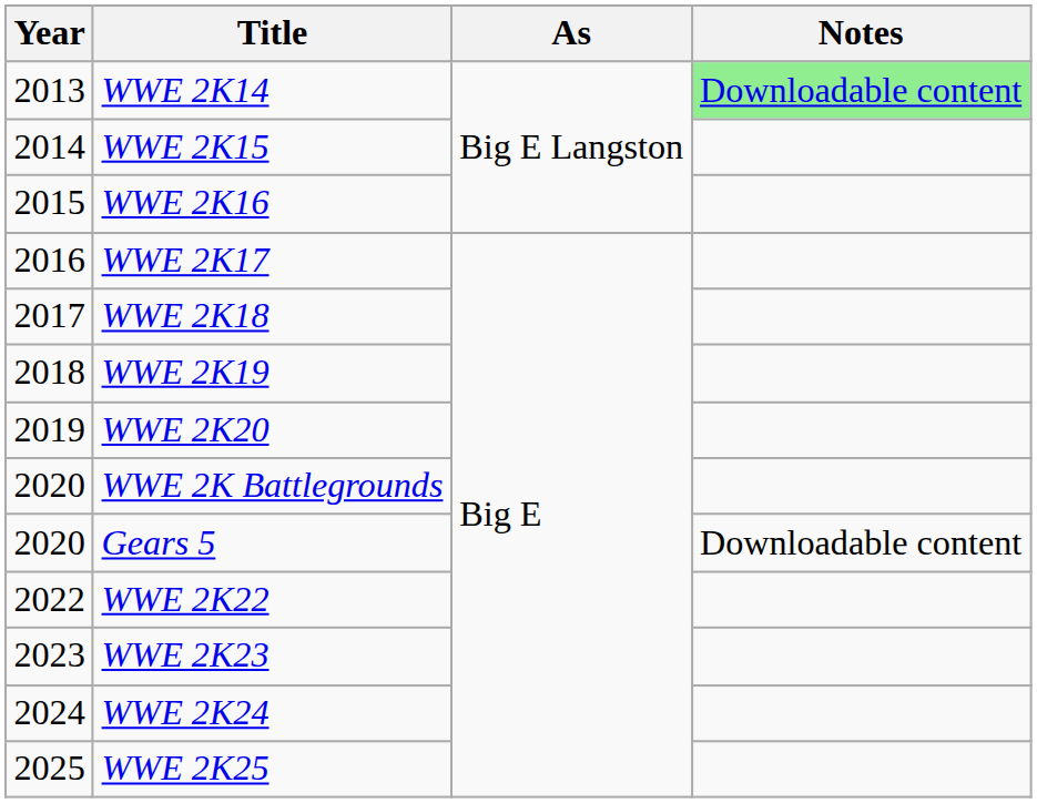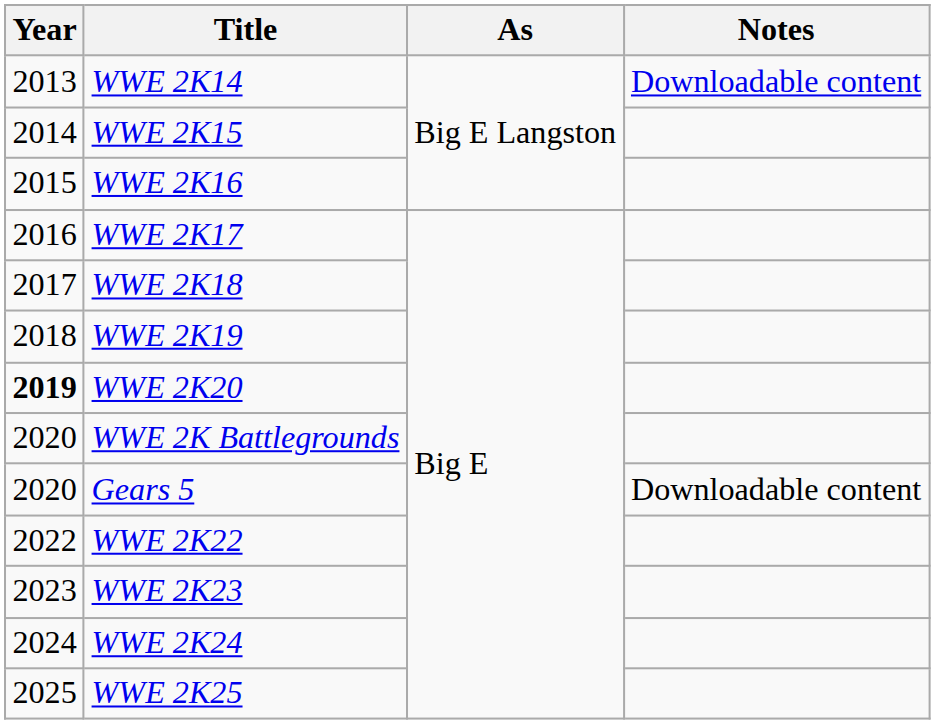WWE 2K14 | Notes: lightgreen background -> no background
WWE 2K20 | Year: normal -> bold
